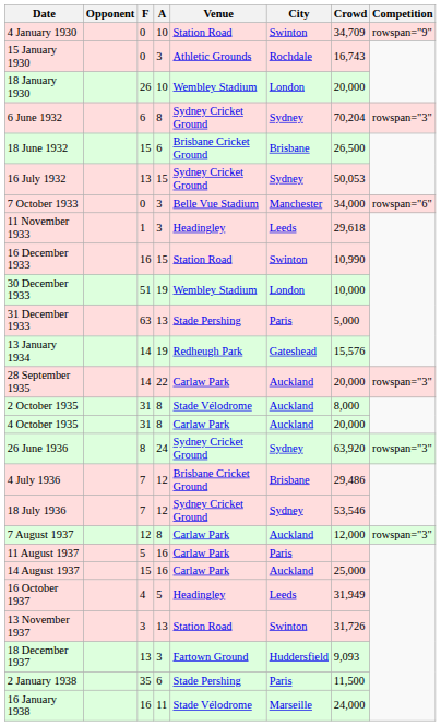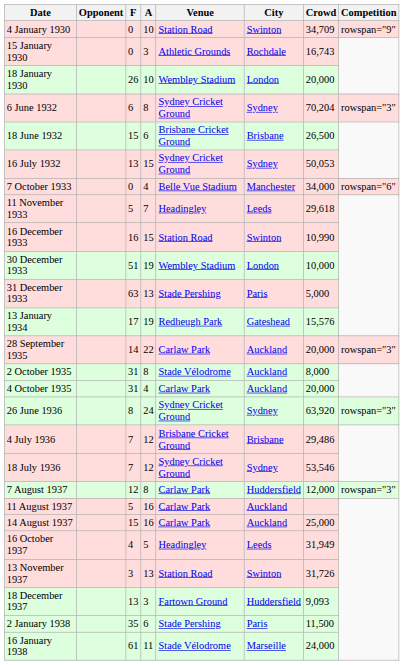7 October 1933 | A: 3 -> 4
11 November 1933 | F: 1 -> 5
11 November 1933 | A: 3 -> 7
13 January 1934 | F: 14 -> 17
4 October 1935 | A: 8 -> 4
7 August 1937 | City: Auckland -> Huddersfield
11 August 1937 | City: Paris -> Auckland
16 January 1938 | F: 16 -> 61
